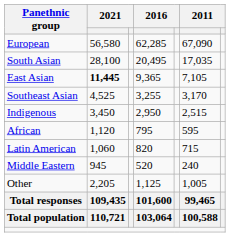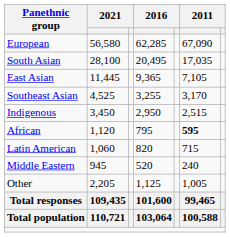East Asian | column 2: bold -> normal
African | column 6: normal -> bold
